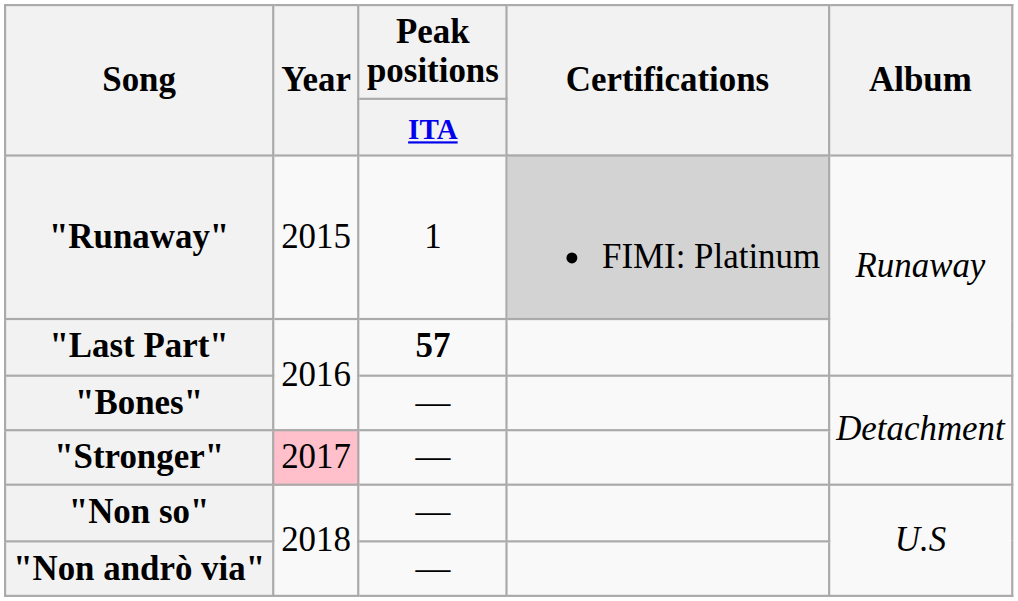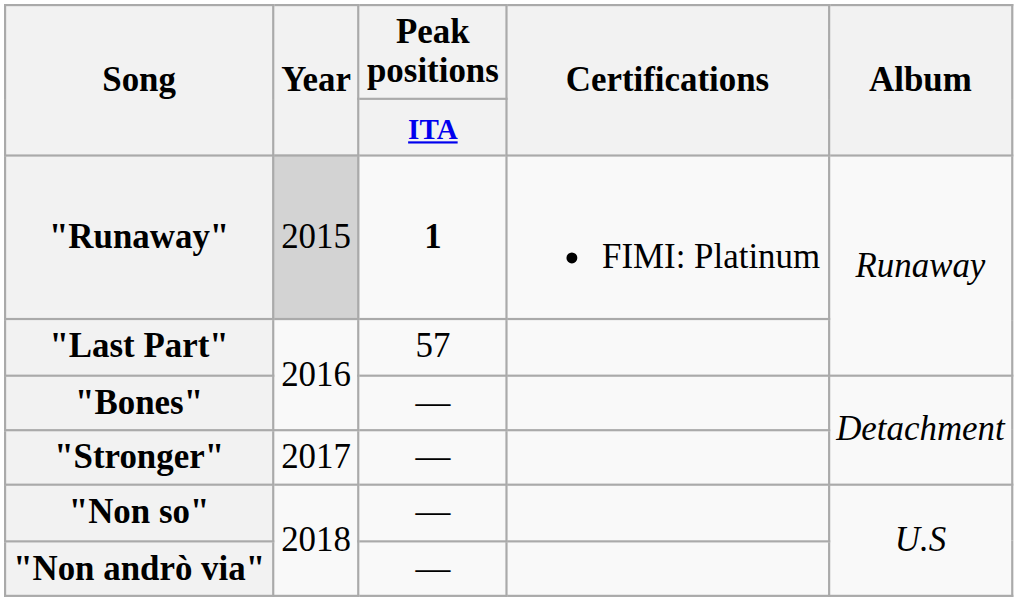"Runaway" | Year: no background -> lightgrey background
"Runaway" | Peak positions / ITA: normal -> bold
"Runaway" | Certifications: lightgrey background -> no background
"Last Part" | Peak positions / ITA: bold -> normal
"Stronger" | Year: pink background -> no background
